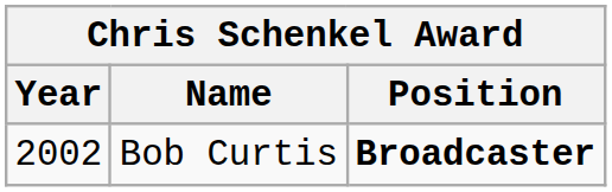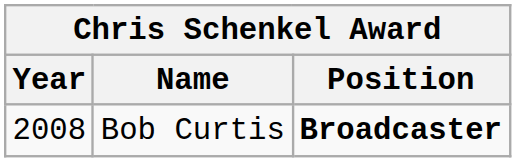Bob Curtis | Year: 2002 -> 2008
